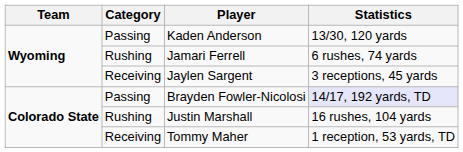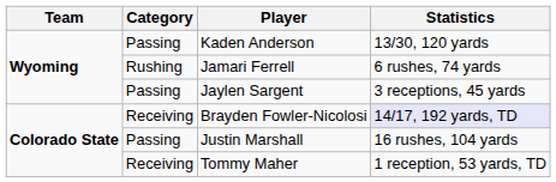Jaylen Sargent | Category: Receiving -> Passing
Brayden Fowler-Nicolosi | Category: Passing -> Receiving
Justin Marshall | Category: Rushing -> Passing
